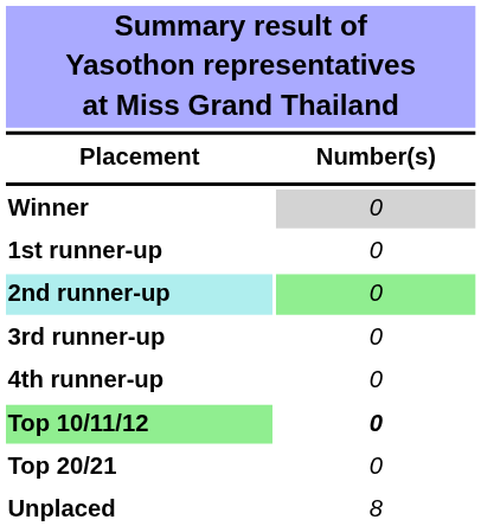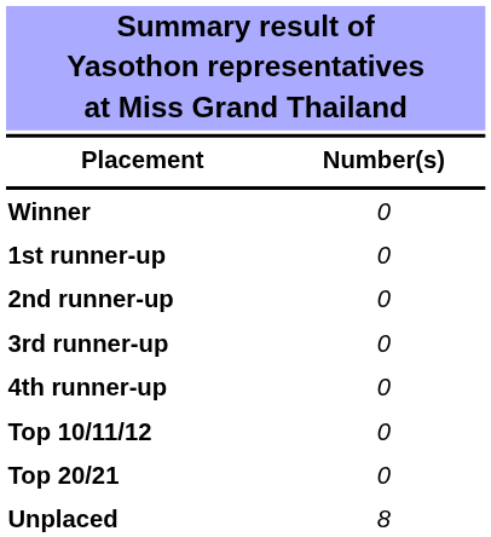row 3 | column 2: lightgrey background -> no background
row 5 | column 1: paleturquoise background -> no background
row 5 | column 2: lightgreen background -> no background
row 8 | column 1: lightgreen background -> no background
row 8 | column 2: bold -> normal
